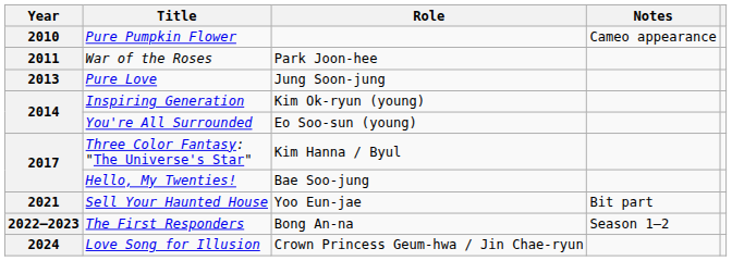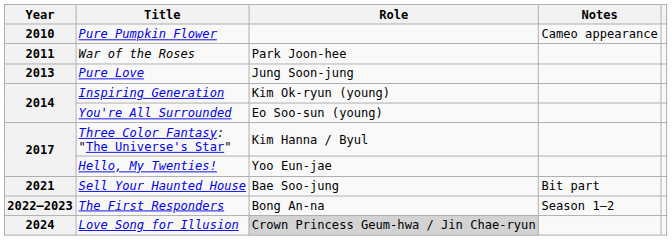Hello, My Twenties! | Role: Bae Soo-jung -> Yoo Eun-jae
Sell Your Haunted House | Role: Yoo Eun-jae -> Bae Soo-jung
Love Song for Illusion | Role: no background -> lightgrey background
